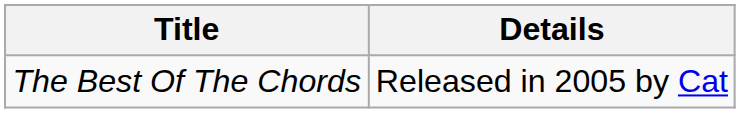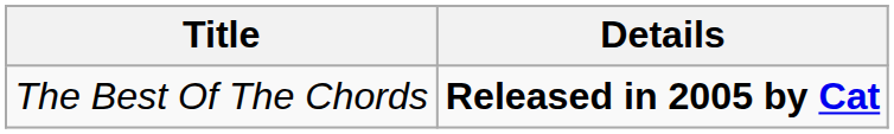The Best Of The Chords | Details: normal -> bold
